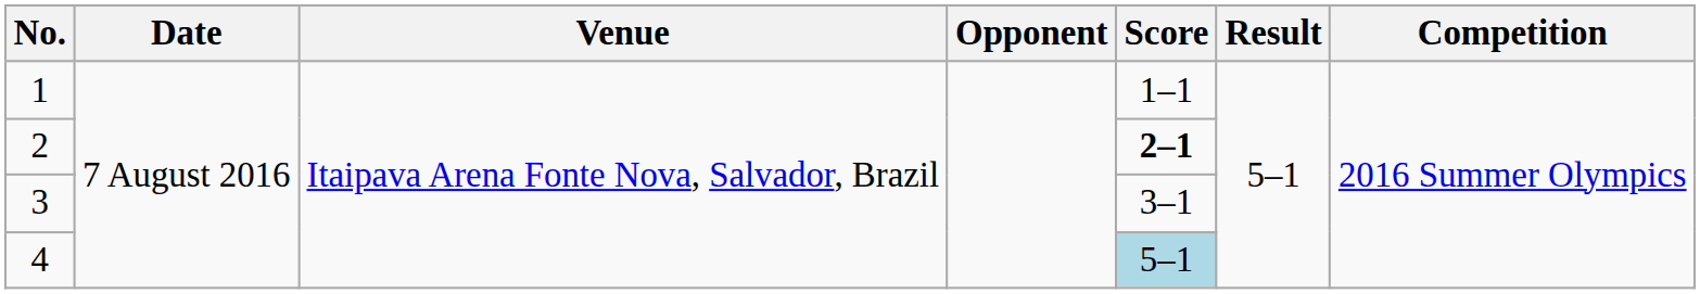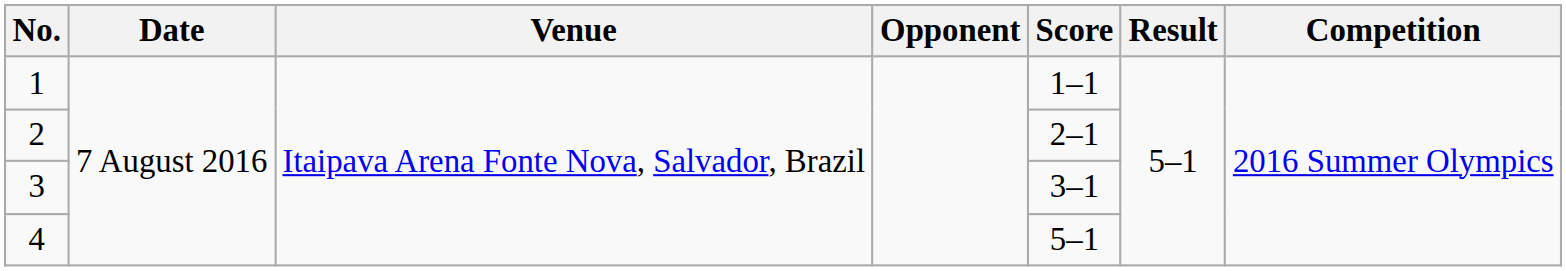2 | Score: bold -> normal
4 | Score: lightblue background -> no background
